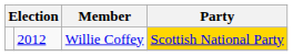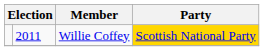Willie Coffey | column 2: 2012 -> 2011
